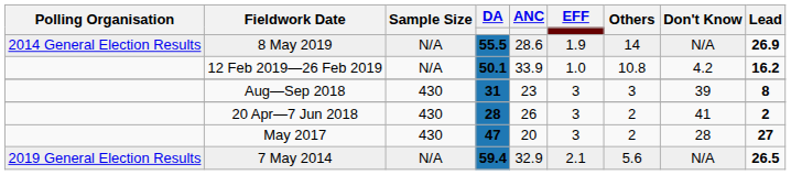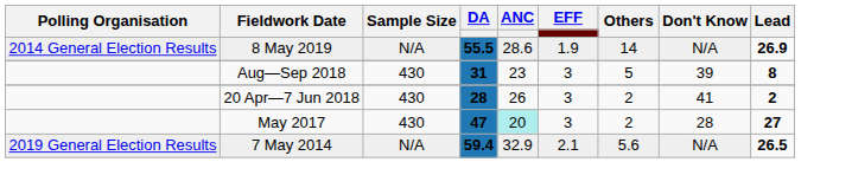- row: 12 Feb 2019—26 Feb 2019 | N/A | 50.1 | 33.9 | 1.0 | 10.8 | 4.2 | 16.2
Aug—Sep 2018 | Others: 3 -> 5
May 2017 | ANC: no background -> paleturquoise background
